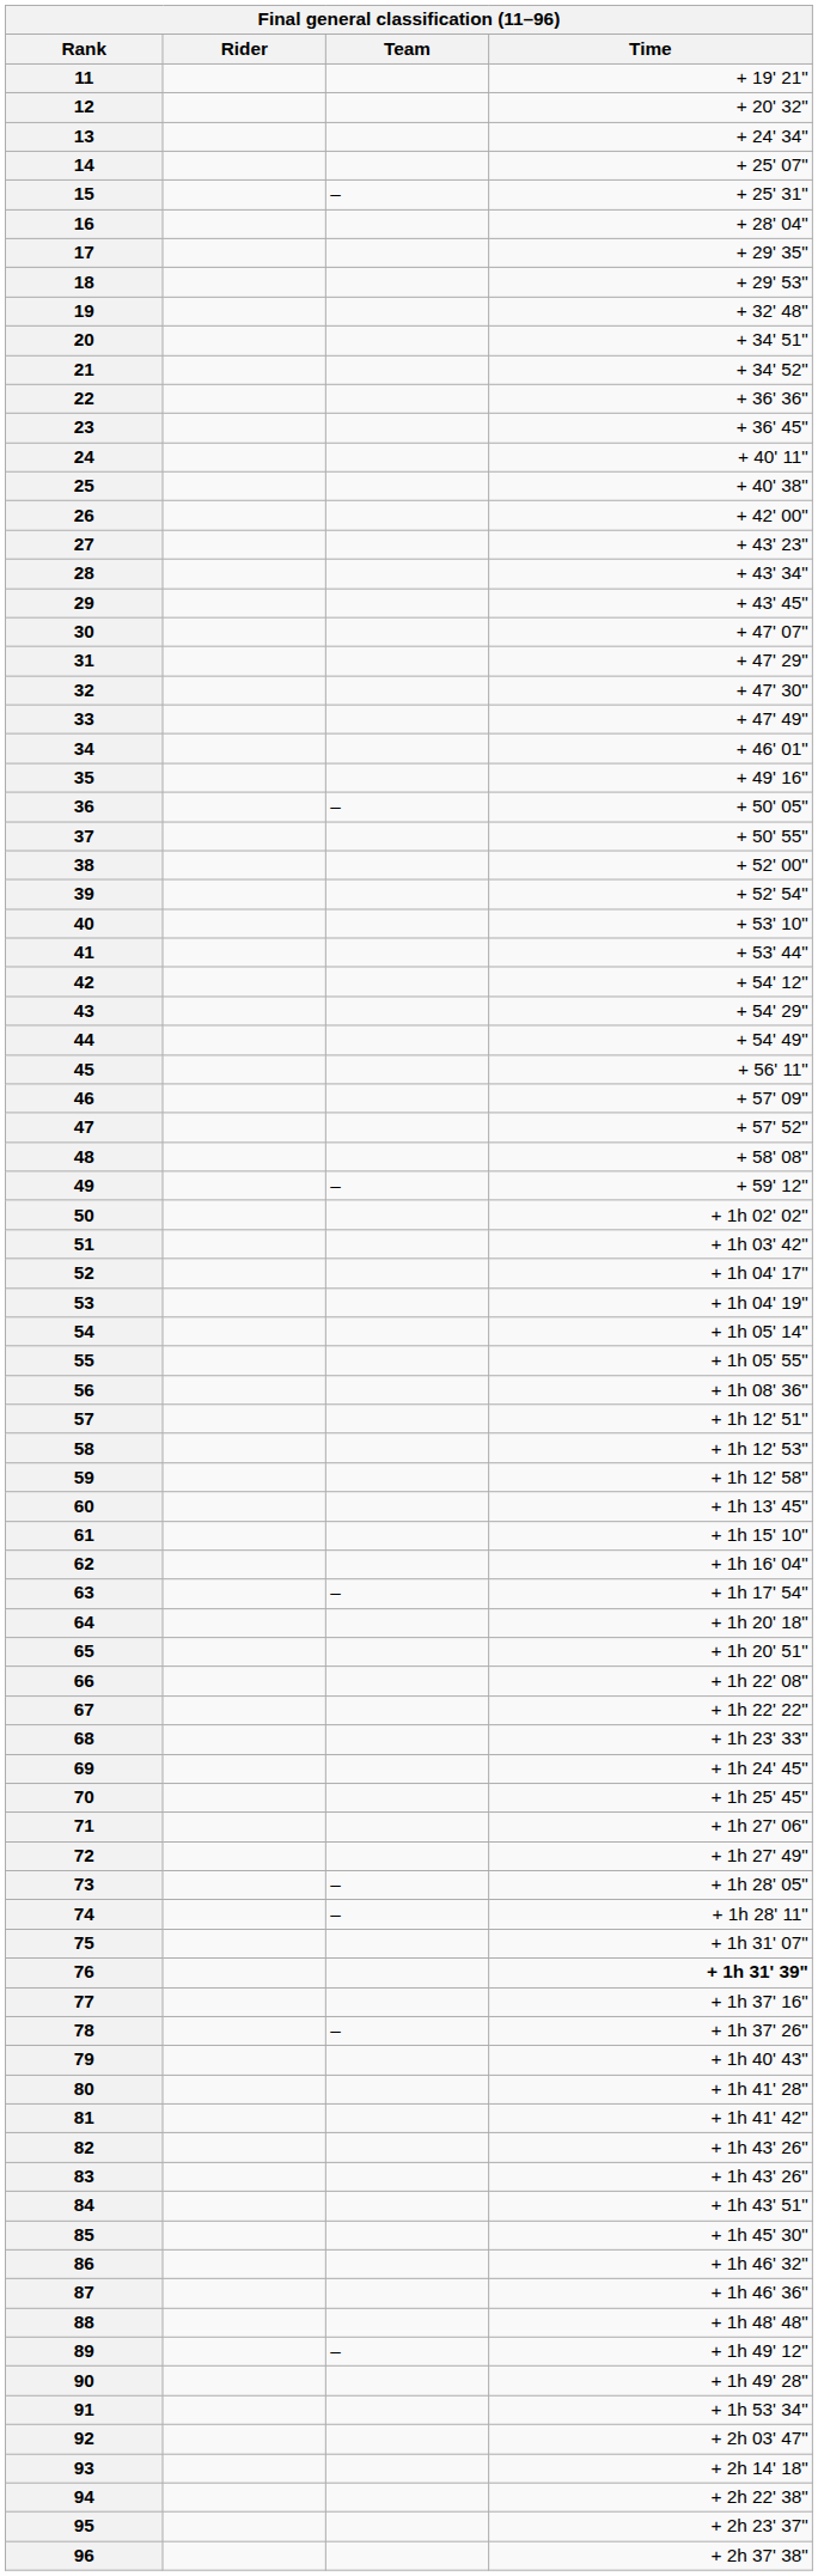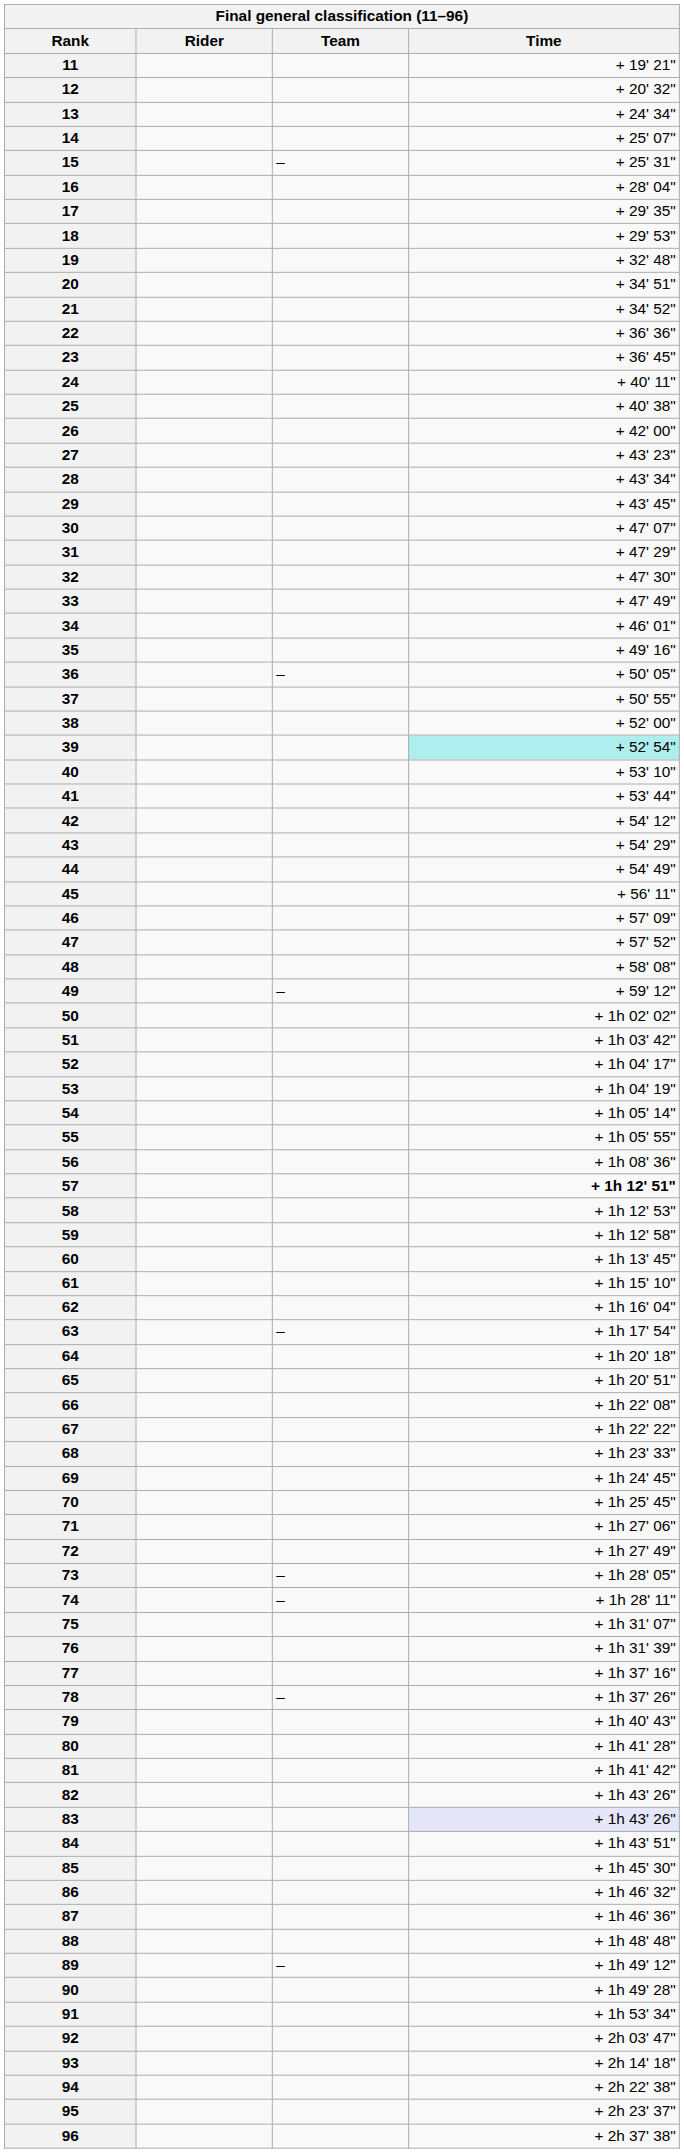39 | Time: no background -> paleturquoise background
57 | Time: normal -> bold
76 | Time: bold -> normal
83 | Time: no background -> lavender background
